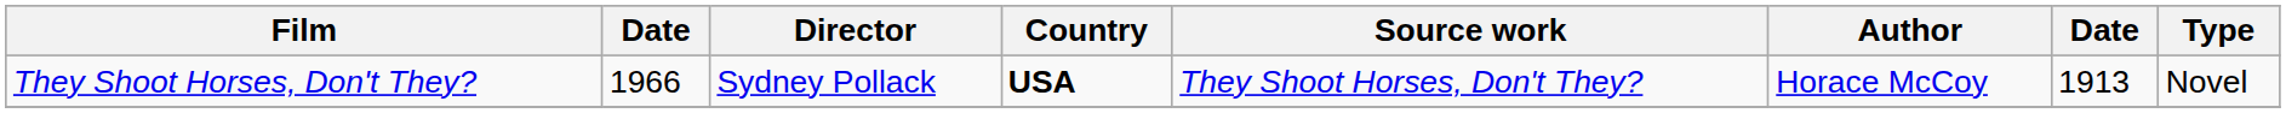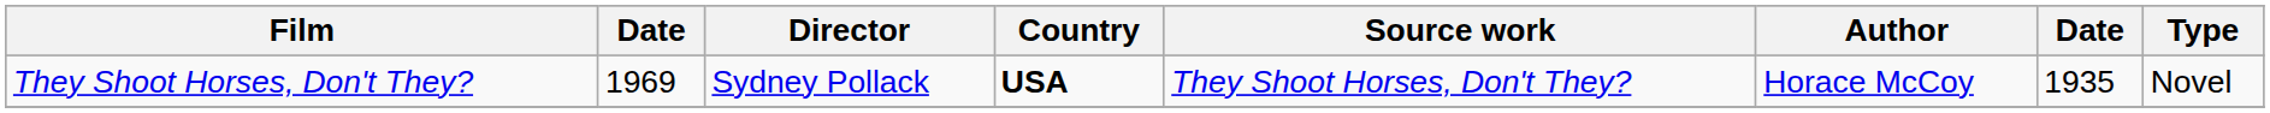row 2 | column 2: 1966 -> 1969
row 2 | column 7: 1913 -> 1935
